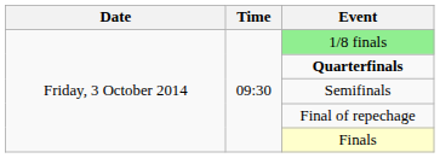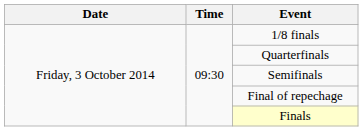1/8 finals | Event: lightgreen background -> no background
Quarterfinals | Event: bold -> normal
